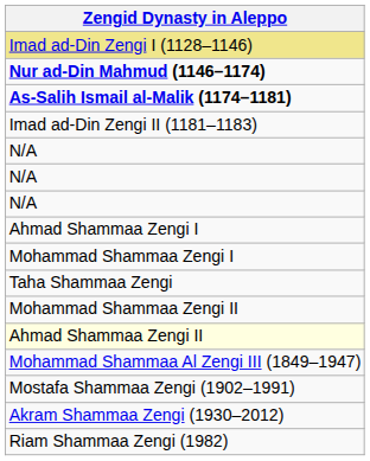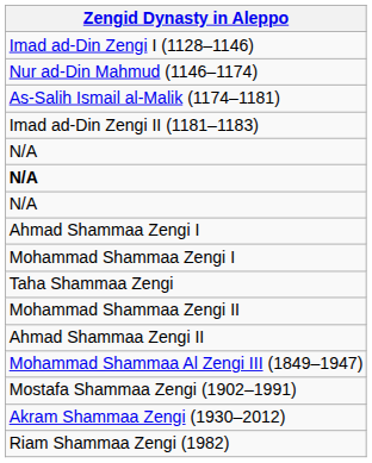row 2 | column 1: khaki background -> no background
row 3 | column 1: bold -> normal
row 4 | column 1: bold -> normal
row 7 | column 1: normal -> bold
row 13 | column 1: lightyellow background -> no background
